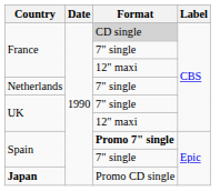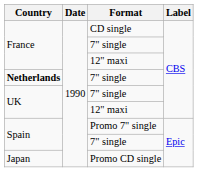France / CD single | Format: lightgrey background -> no background
Netherlands | Country: normal -> bold
Spain / Promo 7" single | Format: bold -> normal
Japan | Country: bold -> normal
